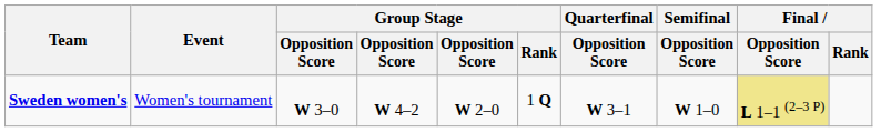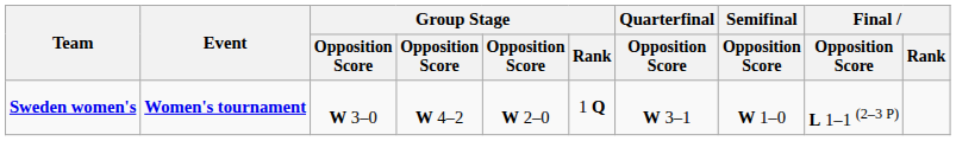Sweden women's | Event: normal -> bold
Sweden women's | Final / Opposition Score: khaki background -> no background
